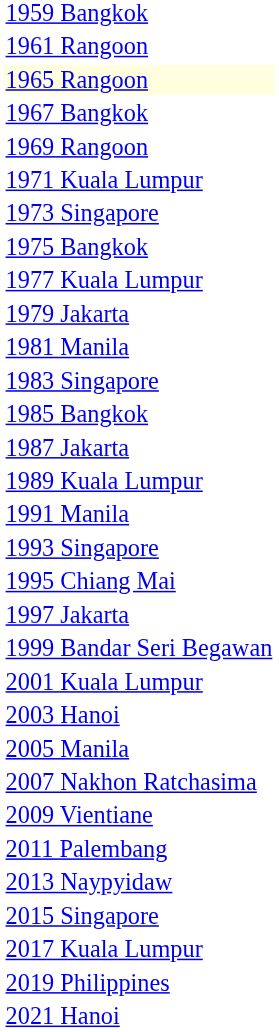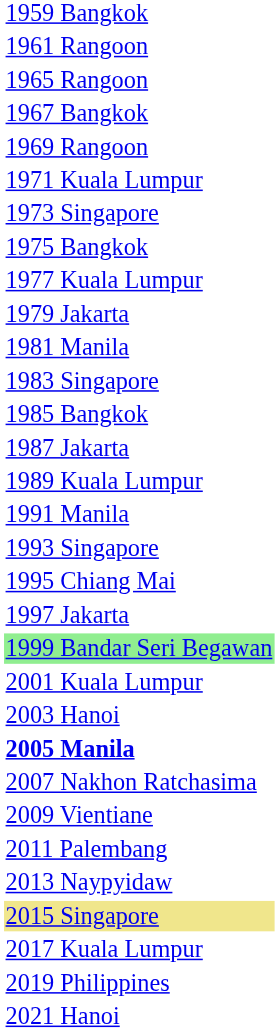1965 Rangoon | column 1: lightyellow background -> no background
1999 Bandar Seri Begawan | column 1: no background -> lightgreen background
2005 Manila | column 1: normal -> bold
2015 Singapore | column 1: no background -> khaki background
